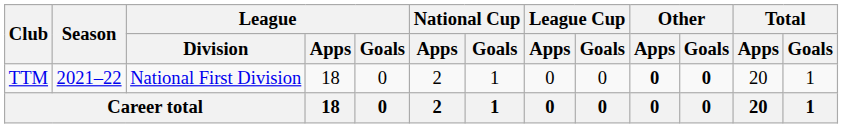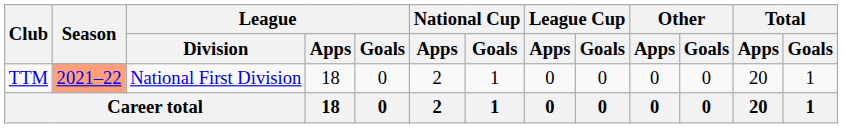TTM | Season: no background -> lightsalmon background
TTM | Other / Apps: bold -> normal
TTM | Other / Goals: bold -> normal
